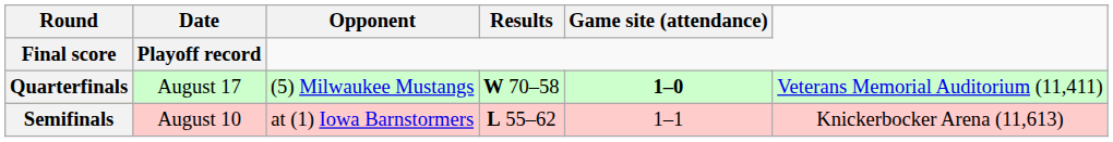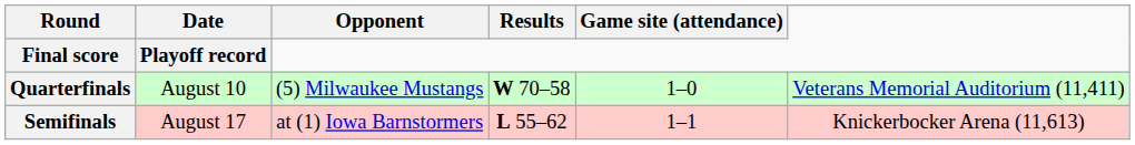Quarterfinals | Date / Playoff record: August 17 -> August 10
Quarterfinals | Game site (attendance): bold -> normal
Semifinals | Date / Playoff record: August 10 -> August 17
